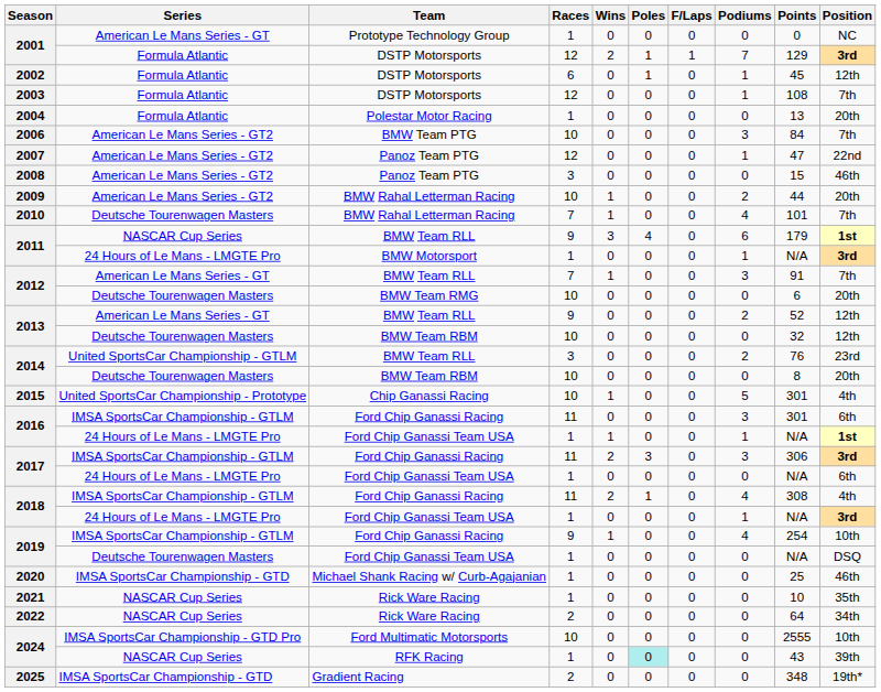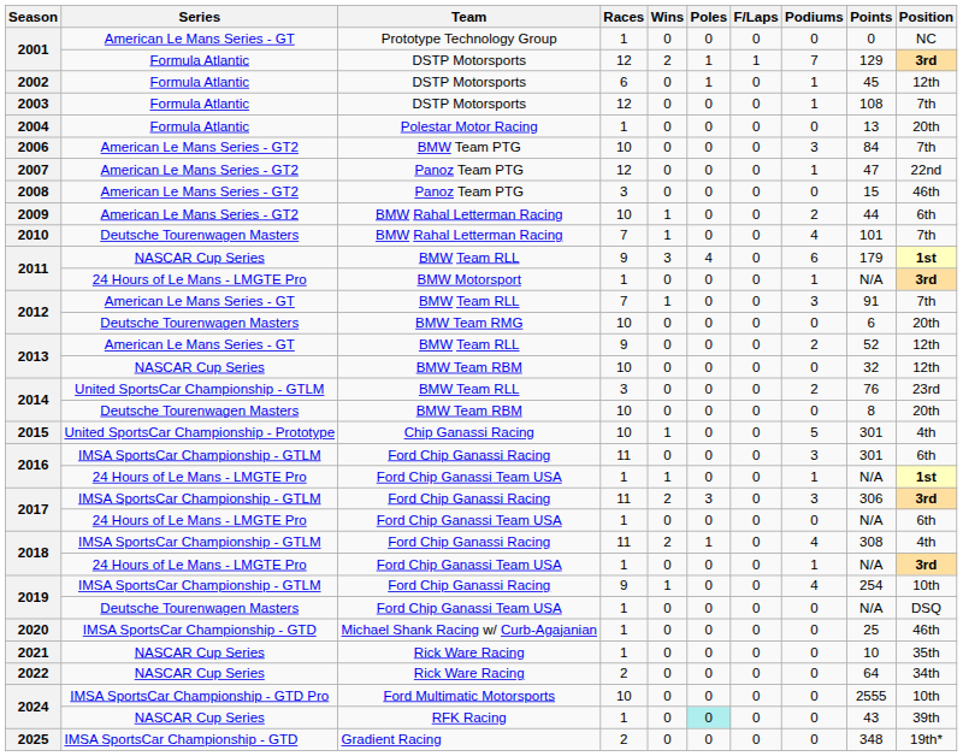2009 | Position: 20th -> 6th
2013 / BMW Team RBM | Series: Deutsche Tourenwagen Masters -> NASCAR Cup Series
